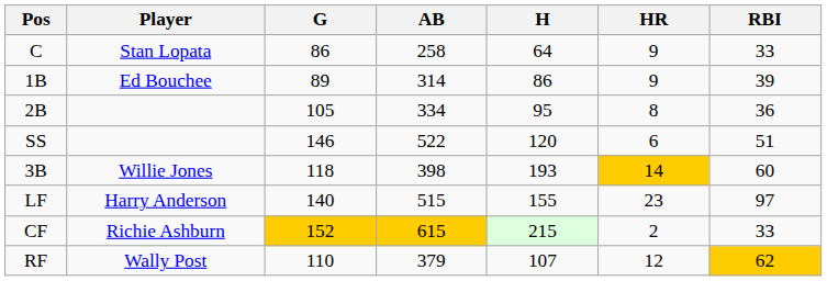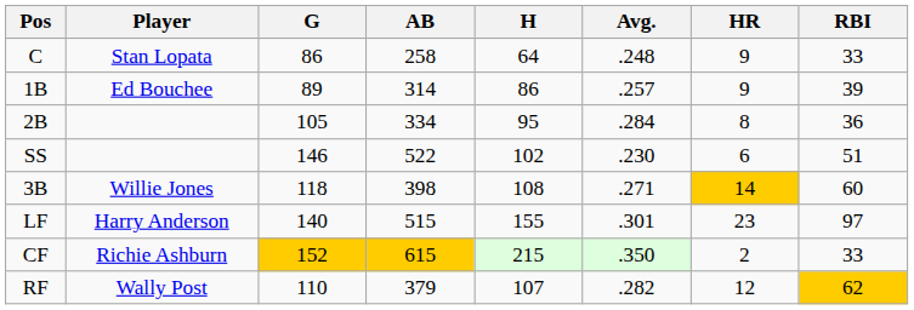+ column: Avg. | .248 | .257 | .284 | .230 | .271 | .301 | .350 | .282
SS | H: 120 -> 102
3B | H: 193 -> 108
